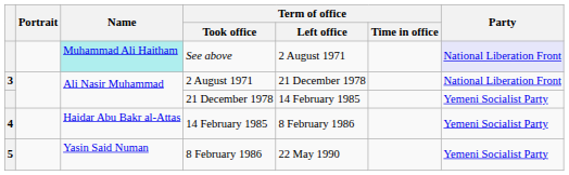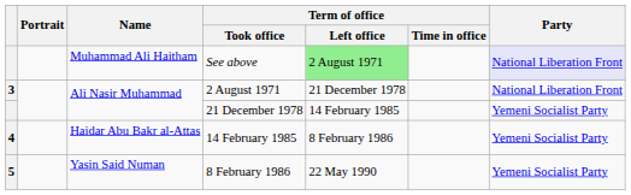See above | Name: paleturquoise background -> no background
See above | Term of office / Left office: no background -> lightgreen background
